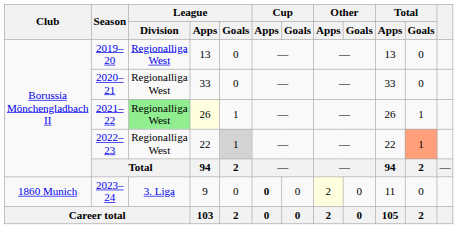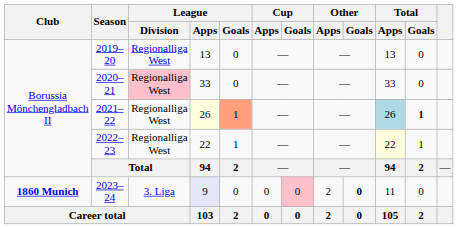2020–21 | League / Division: no background -> pink background
2021–22 | League / Division: lightgreen background -> no background
2021–22 | League / Goals: no background -> lightsalmon background
2021–22 | Total / Apps: no background -> lightblue background
2021–22 | Total / Goals: normal -> bold
2022–23 | League / Goals: lightgrey background -> no background
2022–23 | Total / Apps: no background -> lightyellow background
2022–23 | Total / Goals: lightsalmon background -> no background
2023–24 | Club: normal -> bold
2023–24 | League / Apps: no background -> lavender background
2023–24 | Cup / Apps: bold -> normal
2023–24 | Cup / Goals: no background -> pink background
2023–24 | Other / Apps: lightyellow background -> no background
2023–24 | Other / Goals: normal -> bold
